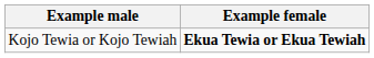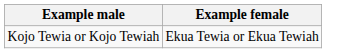Kojo Tewia or Kojo Tewiah | Example female: bold -> normal
